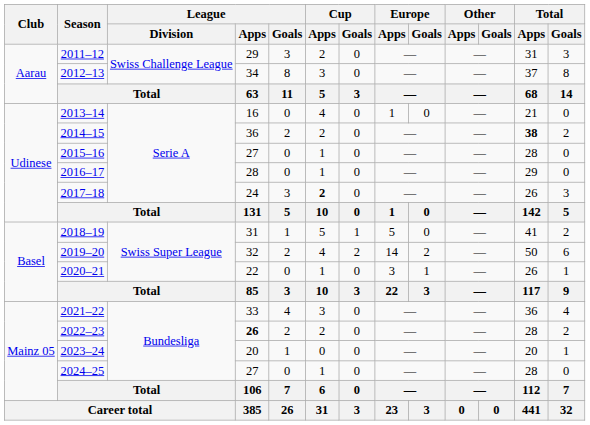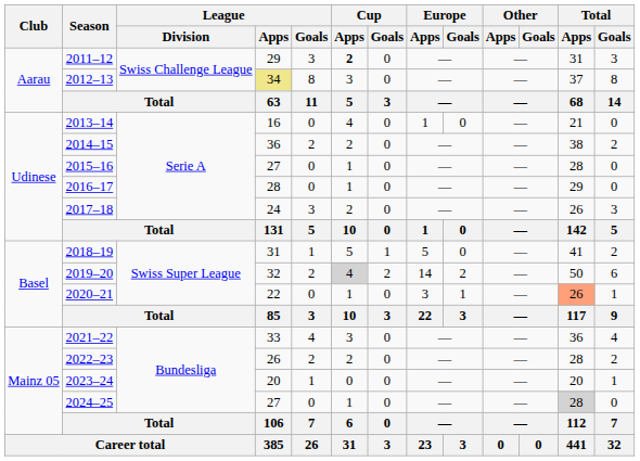2011–12 | Cup / Apps: normal -> bold
2012–13 | League / Apps: no background -> khaki background
2014–15 | Total / Apps: bold -> normal
2017–18 | Cup / Apps: bold -> normal
2019–20 | Cup / Apps: no background -> lightgrey background
2020–21 | Total / Apps: no background -> lightsalmon background
2022–23 | League / Apps: bold -> normal
2024–25 | Total / Apps: no background -> lightgrey background
